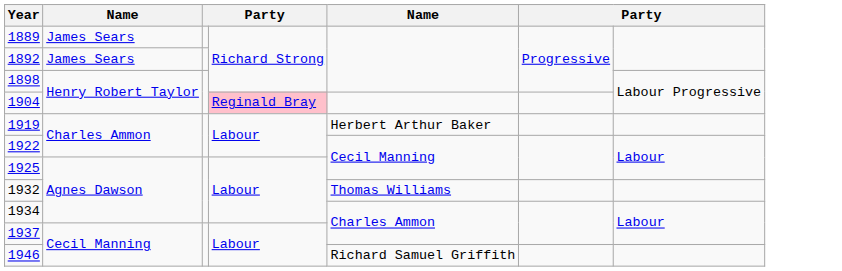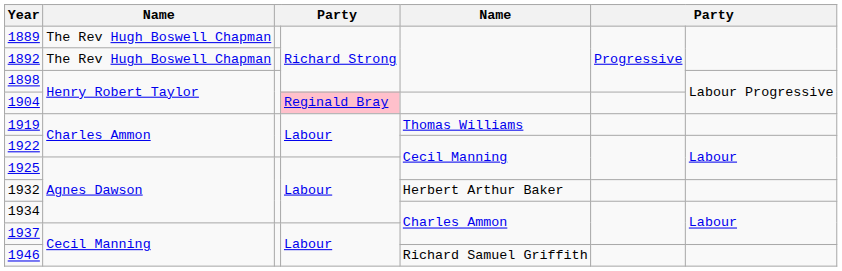1889 | column 2: James Sears -> The Rev Hugh Boswell Chapman
1892 | column 2: James Sears -> The Rev Hugh Boswell Chapman
1919 | column 5: Herbert Arthur Baker -> Thomas Williams
1932 | column 5: Thomas Williams -> Herbert Arthur Baker
